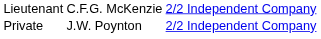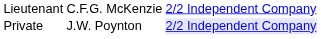Private | column 3: no background -> lavender background
